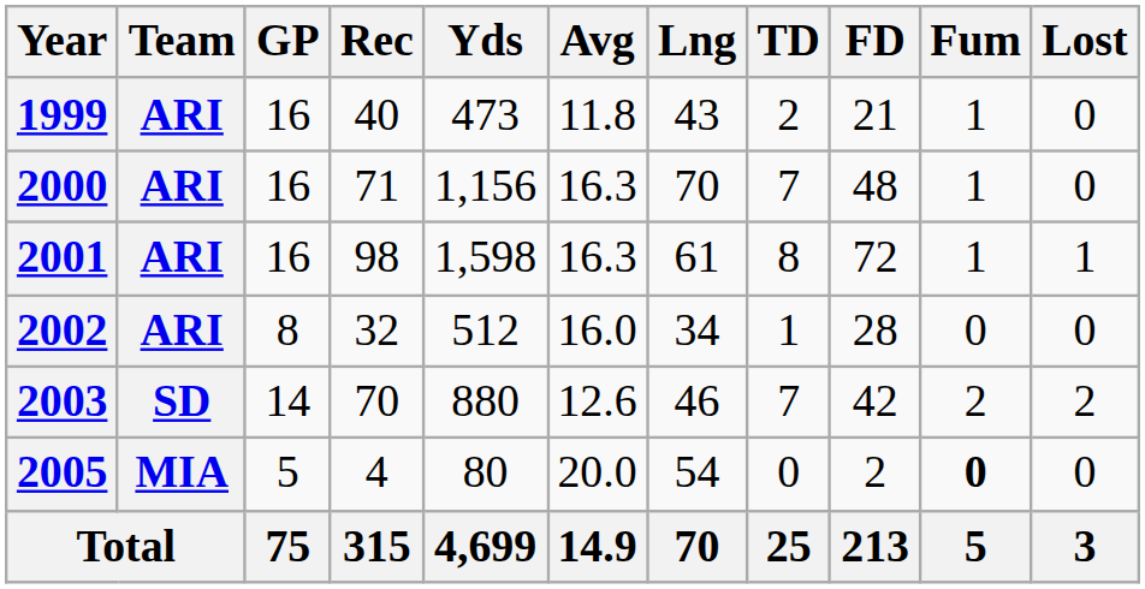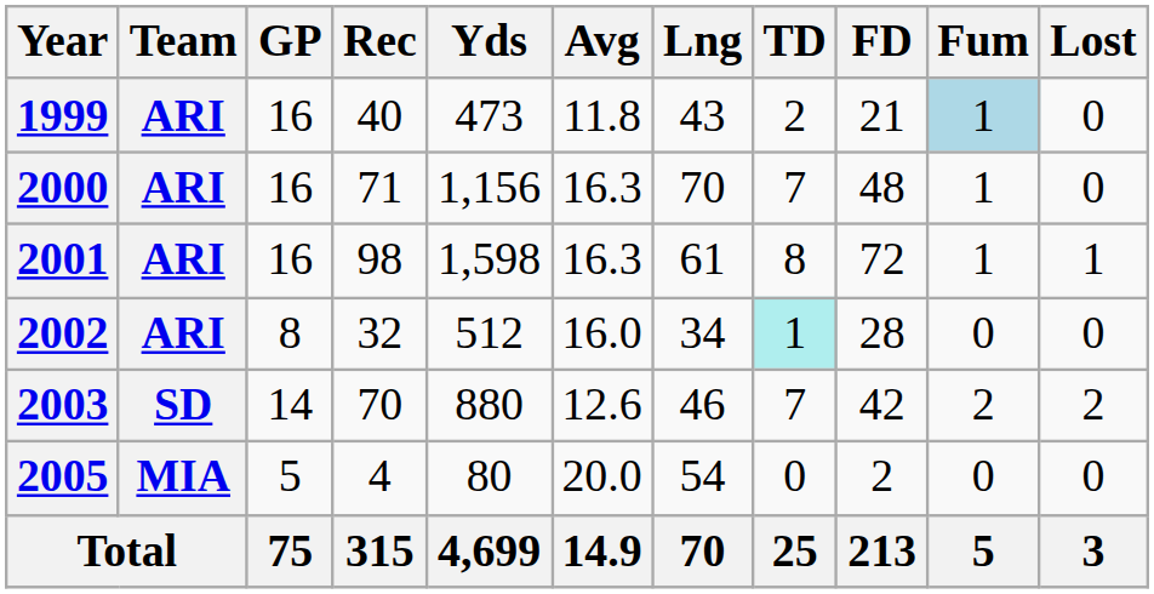1999 | Fum: no background -> lightblue background
2002 | TD: no background -> paleturquoise background
2005 | Fum: bold -> normal
